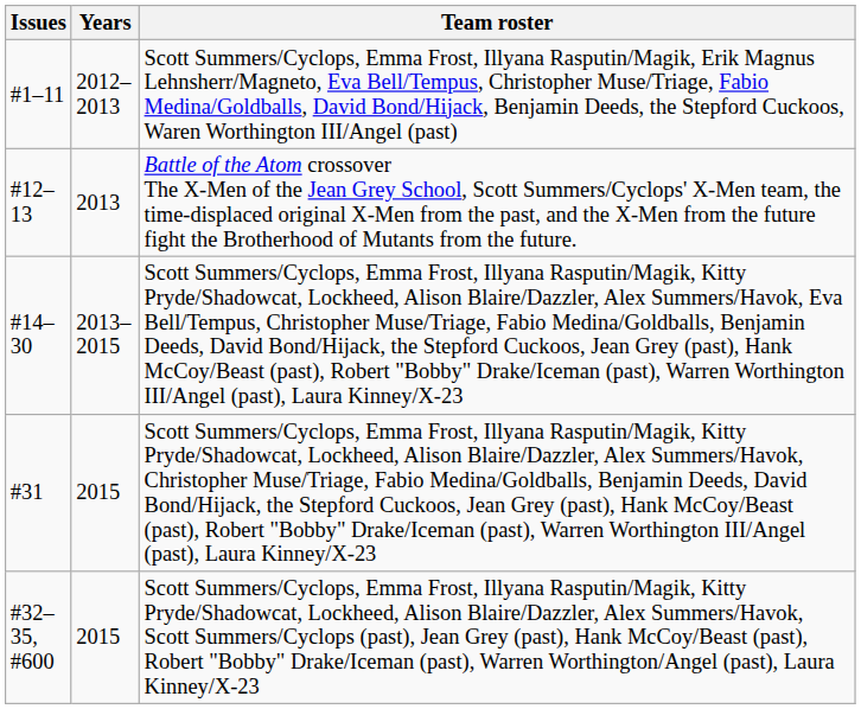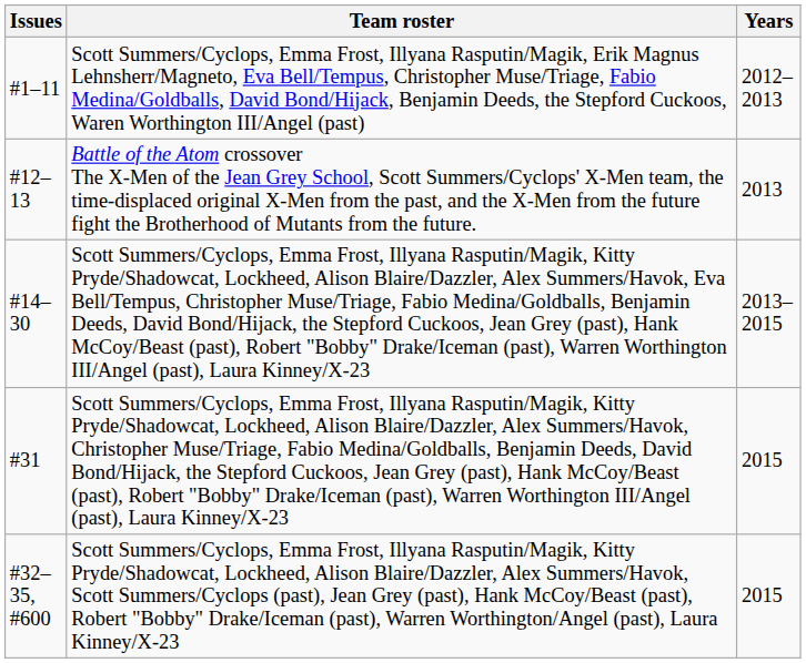columns swapped: Years <-> Team roster
